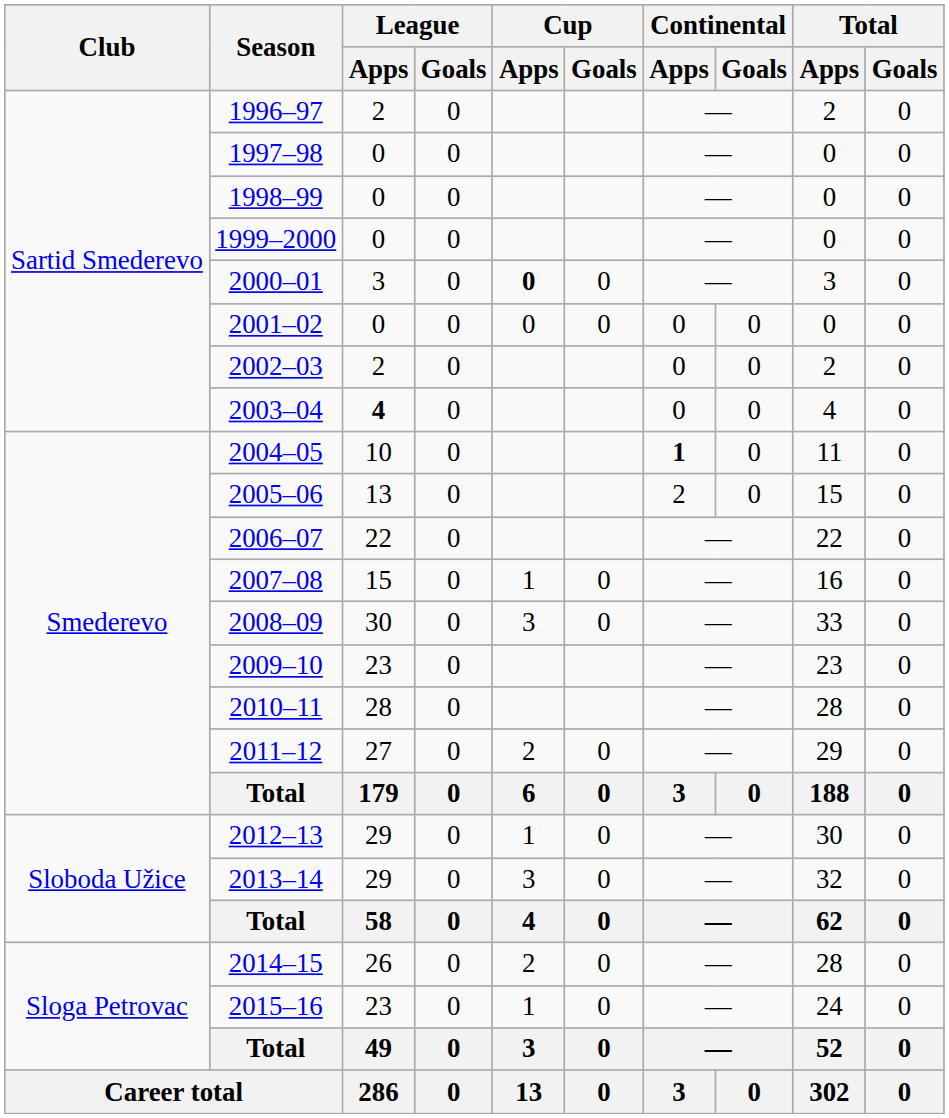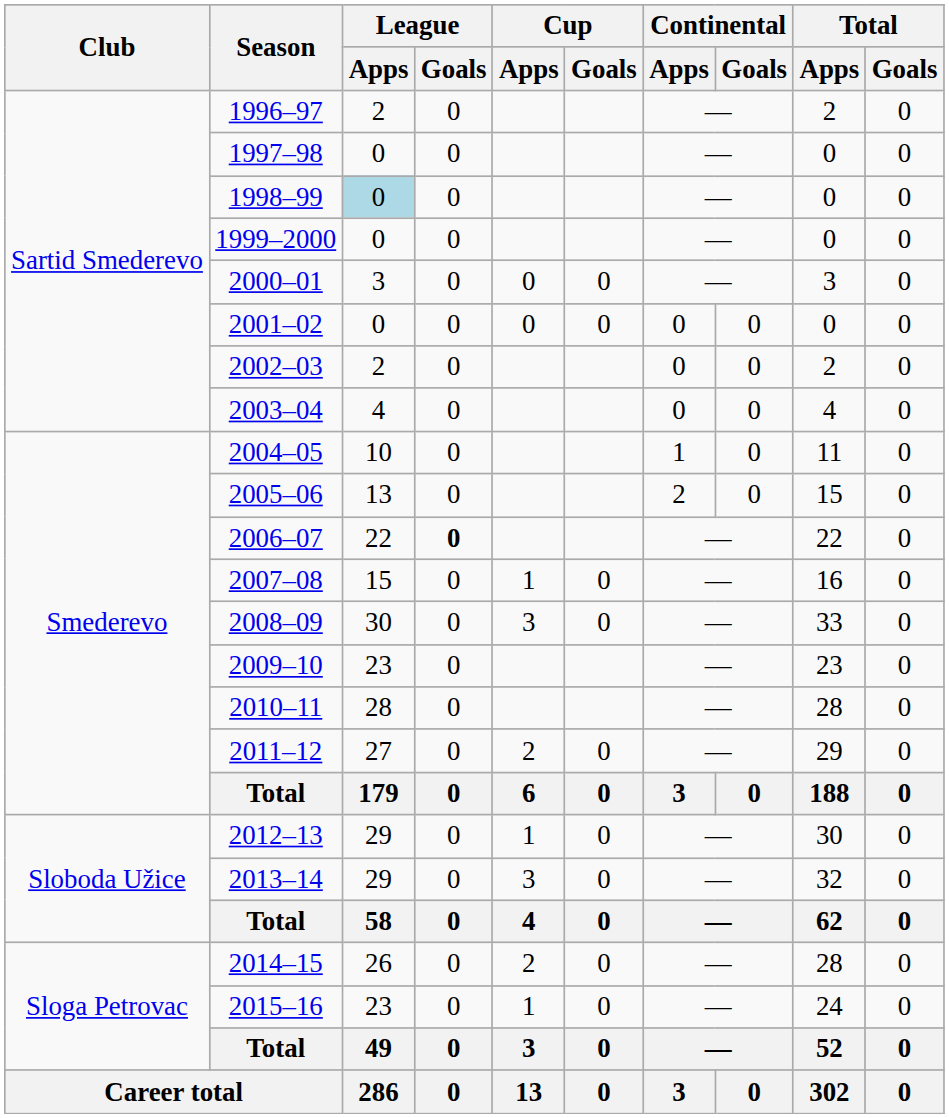1998–99 | League / Apps: no background -> lightblue background
2000–01 | Cup / Apps: bold -> normal
2003–04 | League / Apps: bold -> normal
2004–05 | Continental / Apps: bold -> normal
2006–07 | League / Goals: normal -> bold
